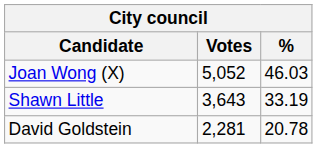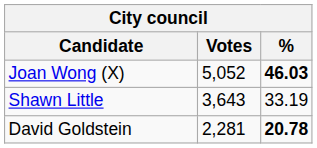Joan Wong (X) | %: normal -> bold
David Goldstein | %: normal -> bold
